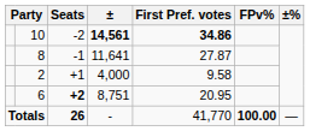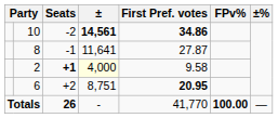2 | Seats: normal -> bold
2 | ±: no background -> lightyellow background
6 | Seats: bold -> normal
6 | First Pref. votes: normal -> bold
